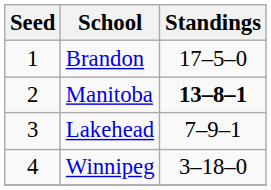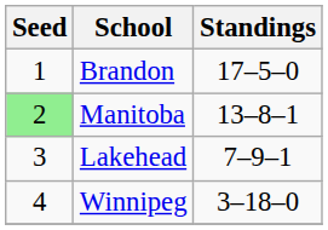Manitoba | Seed: no background -> lightgreen background
Manitoba | Standings: bold -> normal
